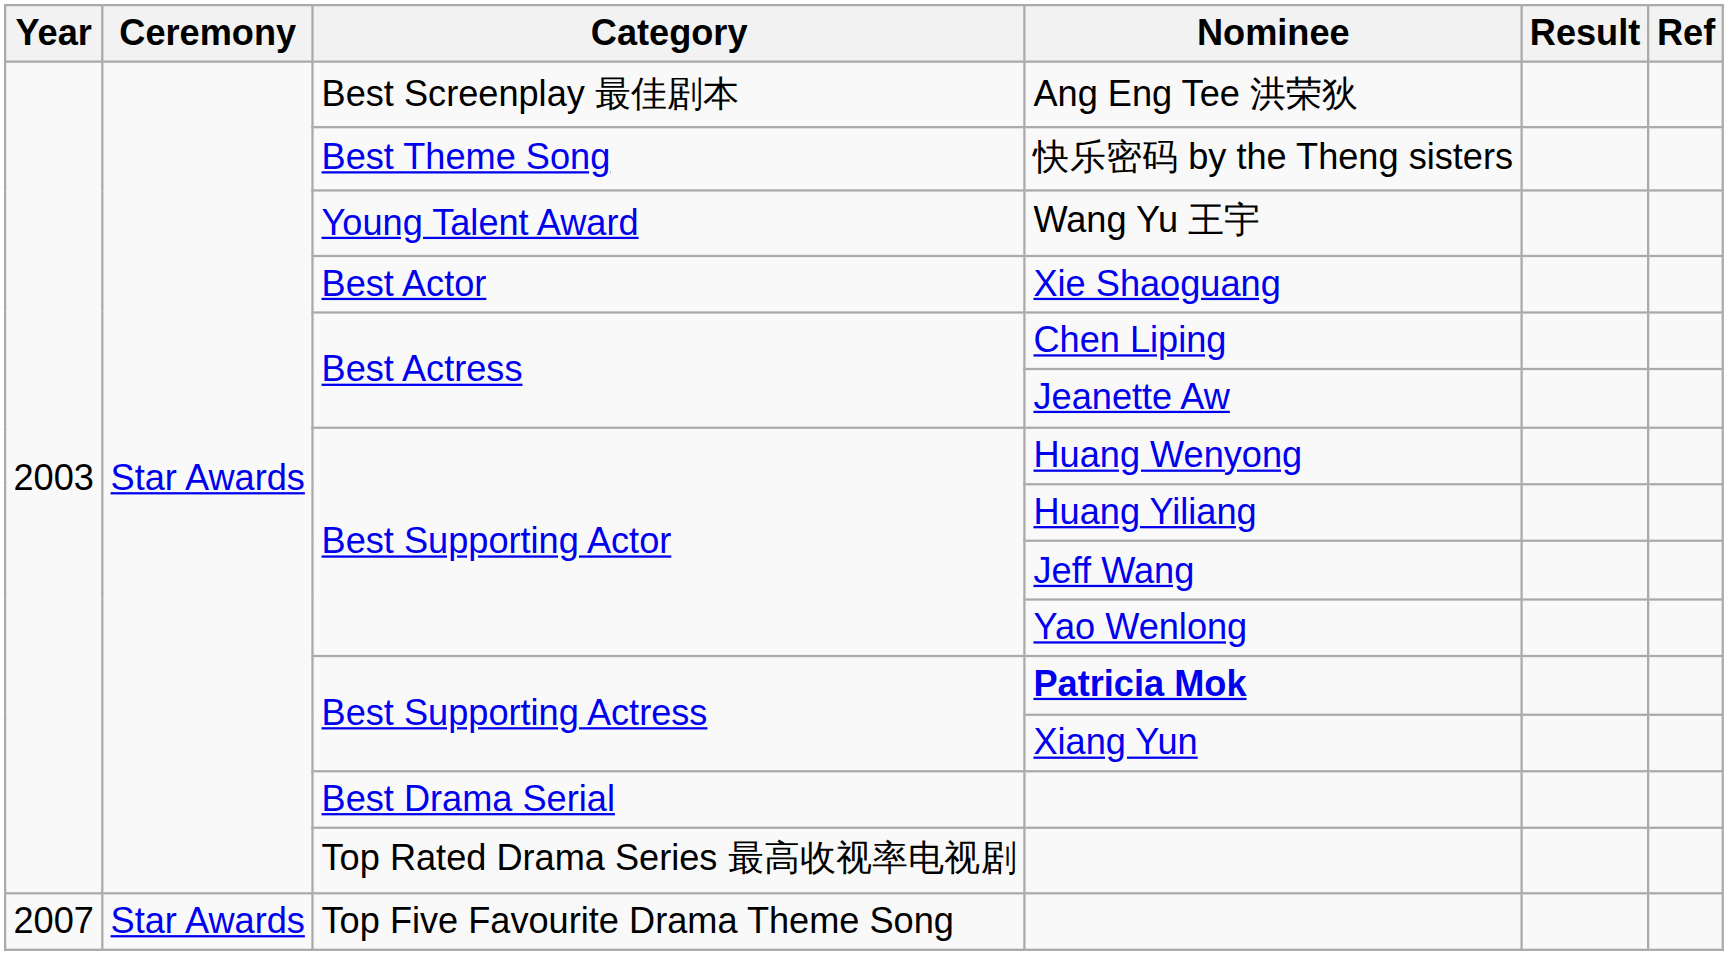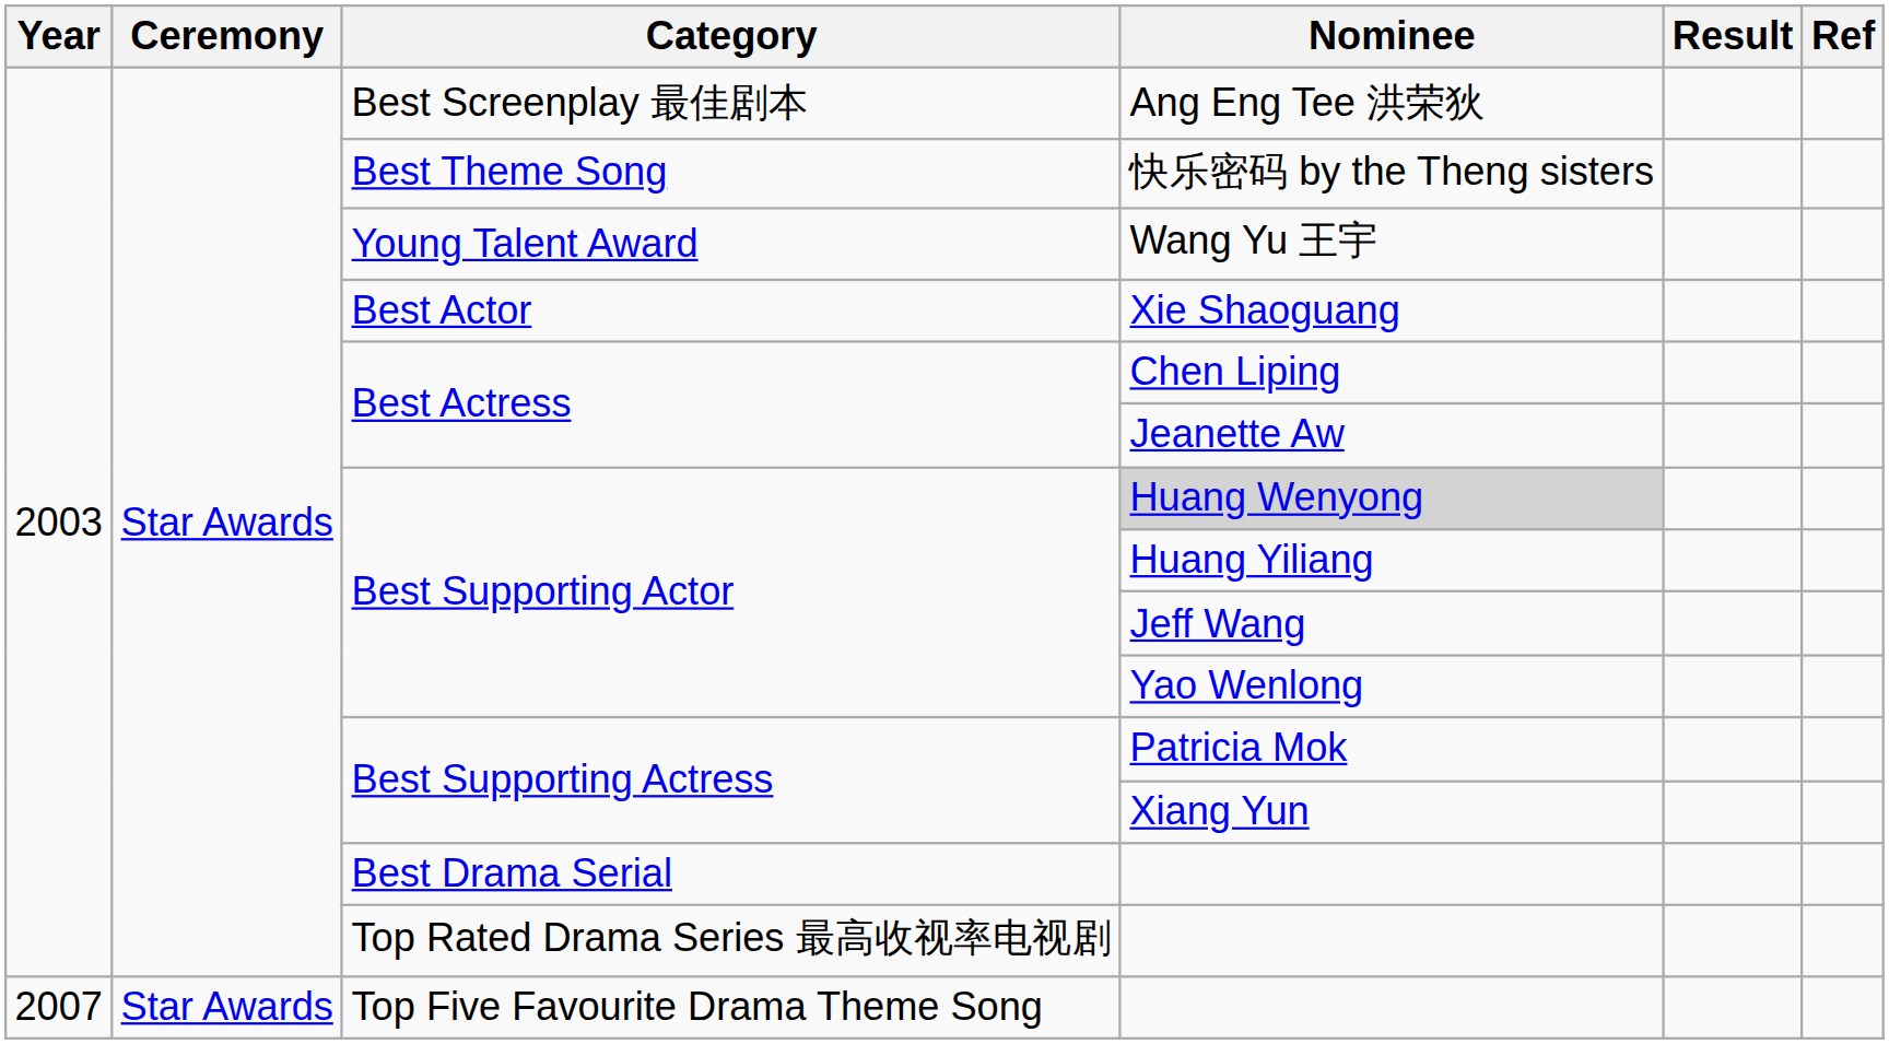Huang Wenyong | Nominee: no background -> lightgrey background
Patricia Mok | Nominee: bold -> normal
